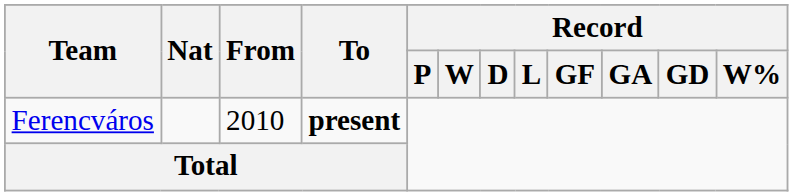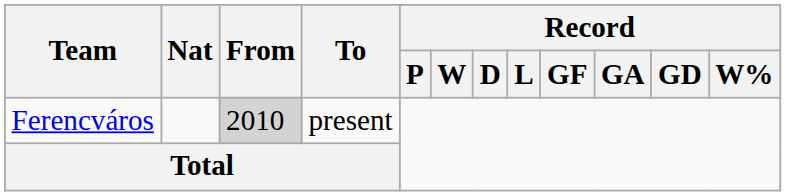Ferencváros | From: no background -> lightgrey background
Ferencváros | To: bold -> normal
